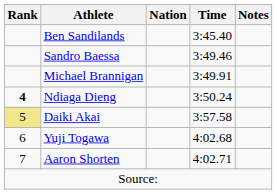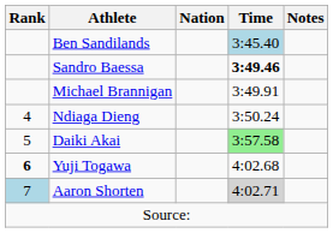Ben Sandilands | Time: no background -> lightblue background
Sandro Baessa | Time: normal -> bold
Ndiaga Dieng | Rank: bold -> normal
Daiki Akai | Rank: khaki background -> no background
Daiki Akai | Time: no background -> lightgreen background
Yuji Togawa | Rank: normal -> bold
Aaron Shorten | Rank: no background -> lightblue background
Aaron Shorten | Time: no background -> lightgrey background
